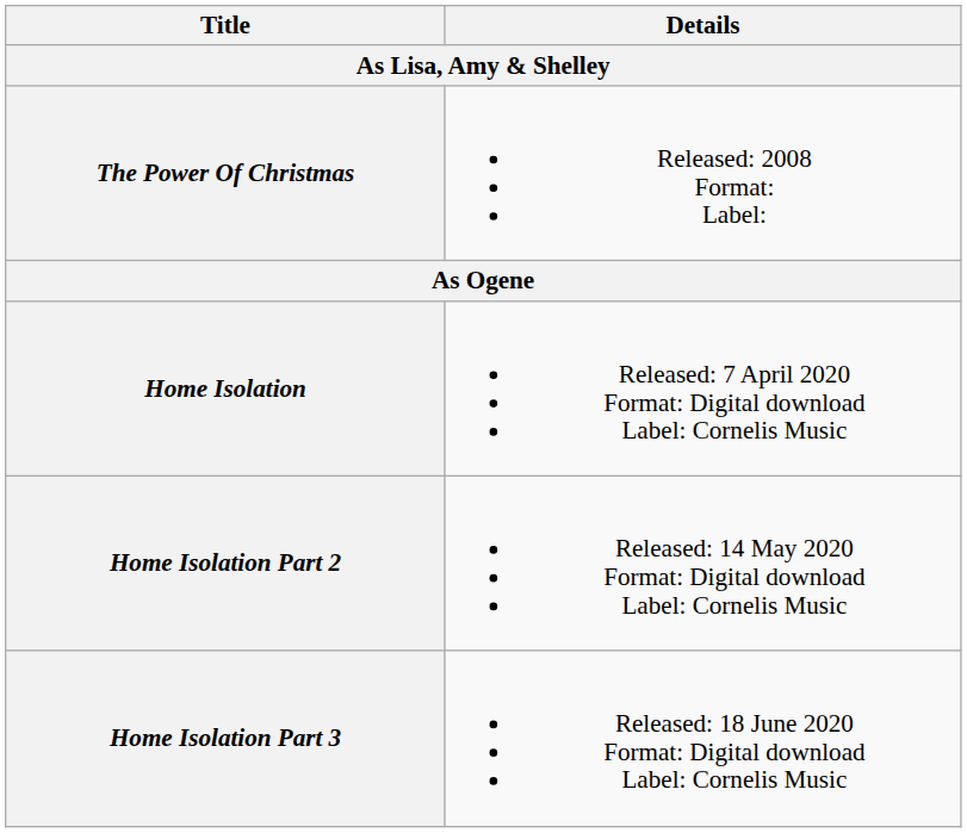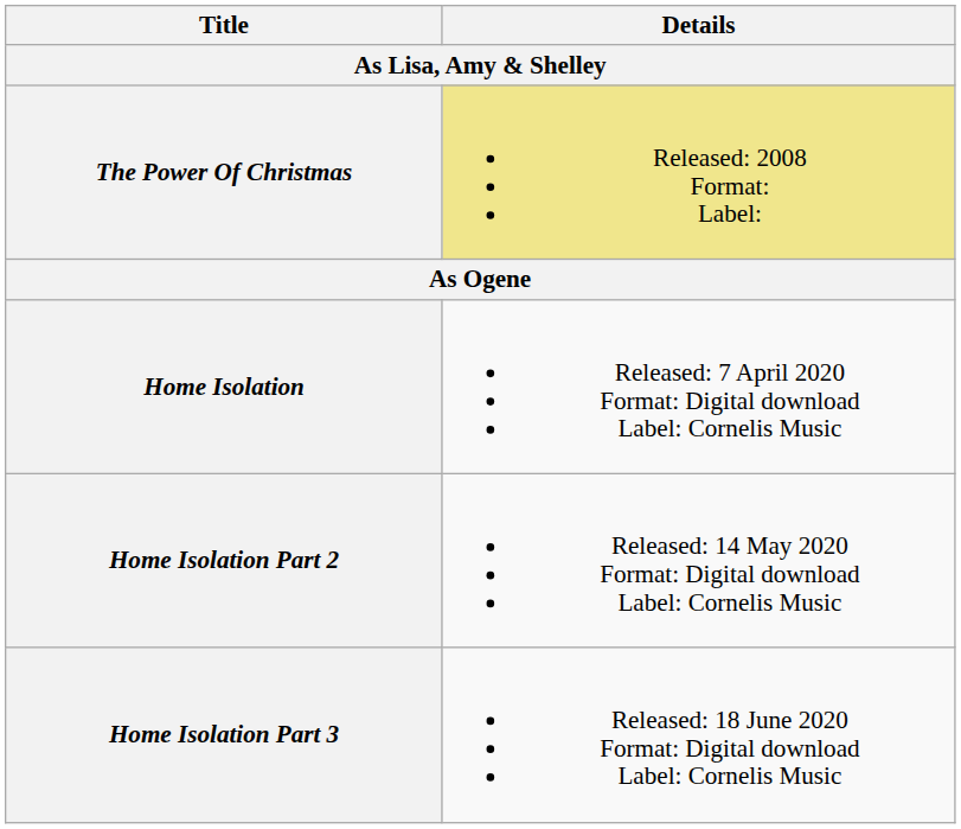The Power Of Christmas | Details: no background -> khaki background
